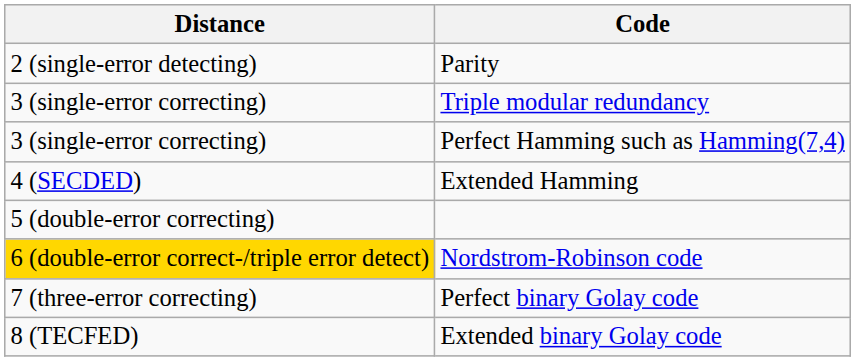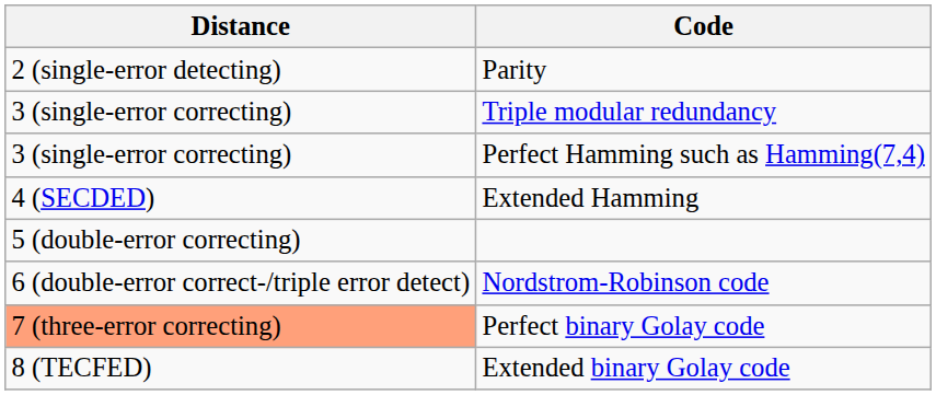Nordstrom-Robinson code | Distance: gold background -> no background
Perfect binary Golay code | Distance: no background -> lightsalmon background
